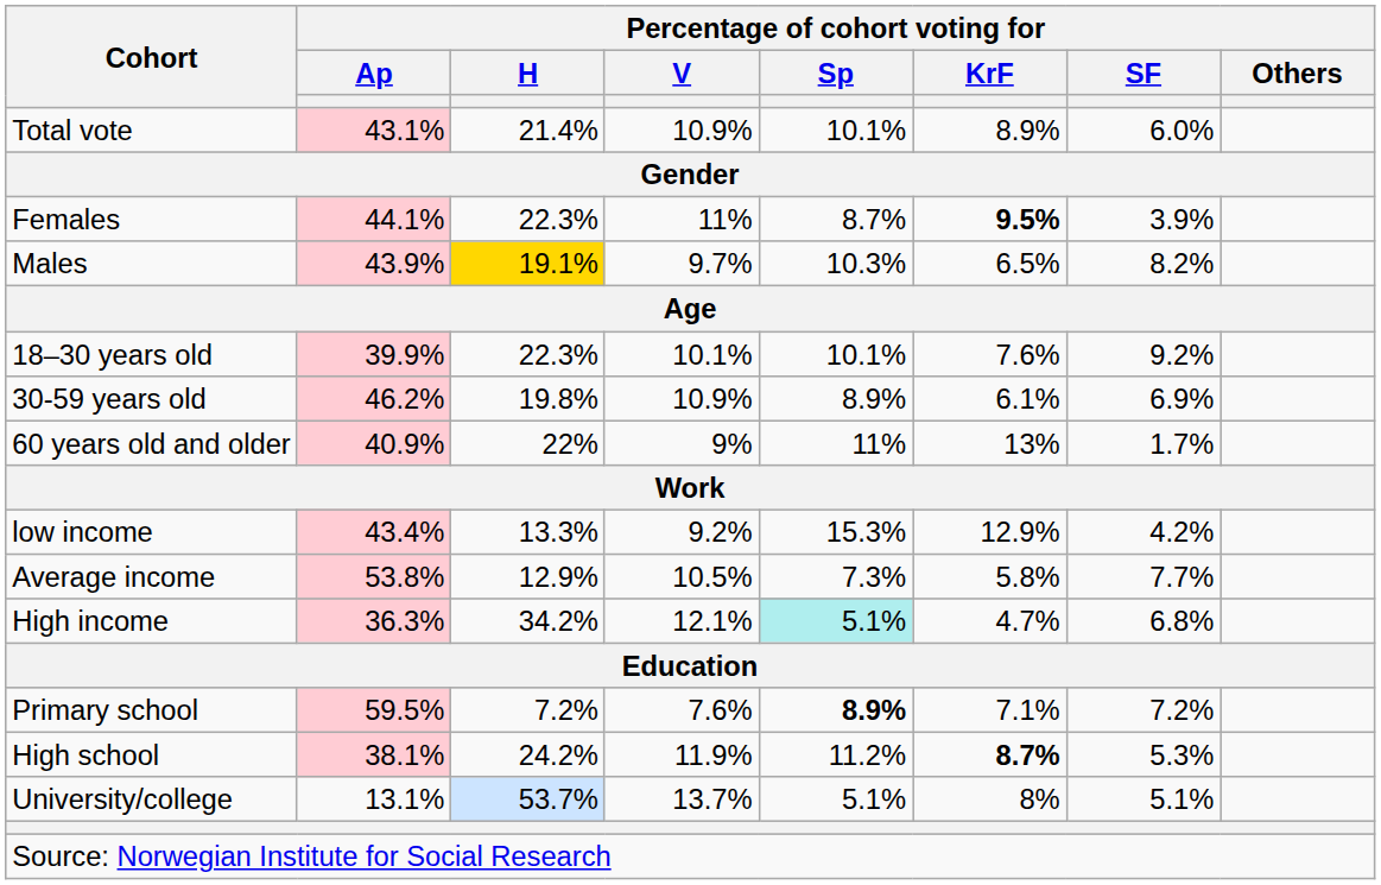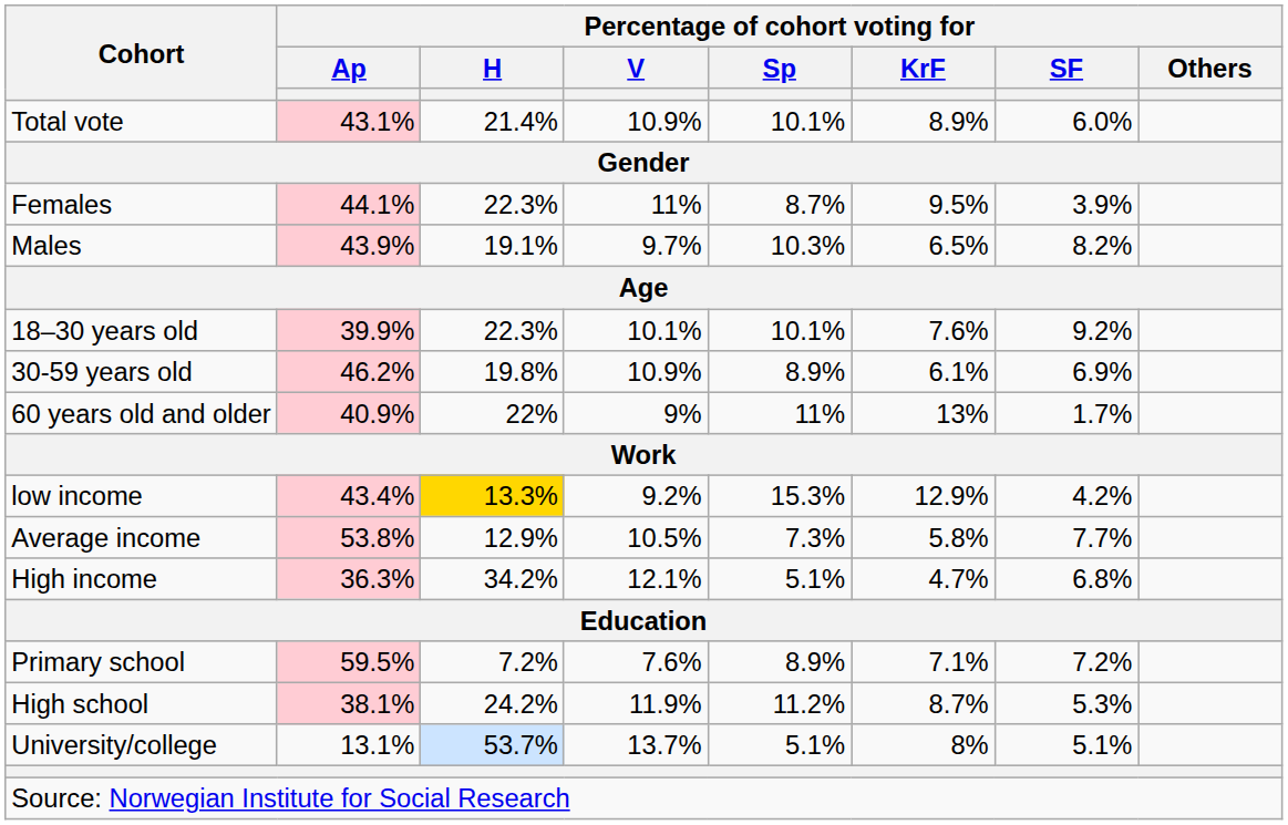Females | Percentage of cohort voting for / KrF: bold -> normal
Males | Percentage of cohort voting for / H: gold background -> no background
low income | Percentage of cohort voting for / H: no background -> gold background
High income | Percentage of cohort voting for / Sp: paleturquoise background -> no background
Primary school | Percentage of cohort voting for / Sp: bold -> normal
High school | Percentage of cohort voting for / KrF: bold -> normal
